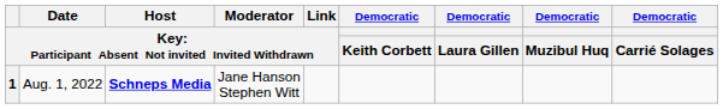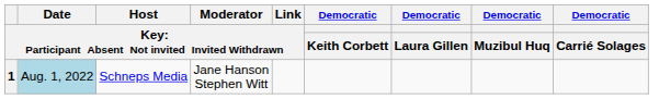1 | column 2: no background -> lightblue background
1 | column 3: bold -> normal
